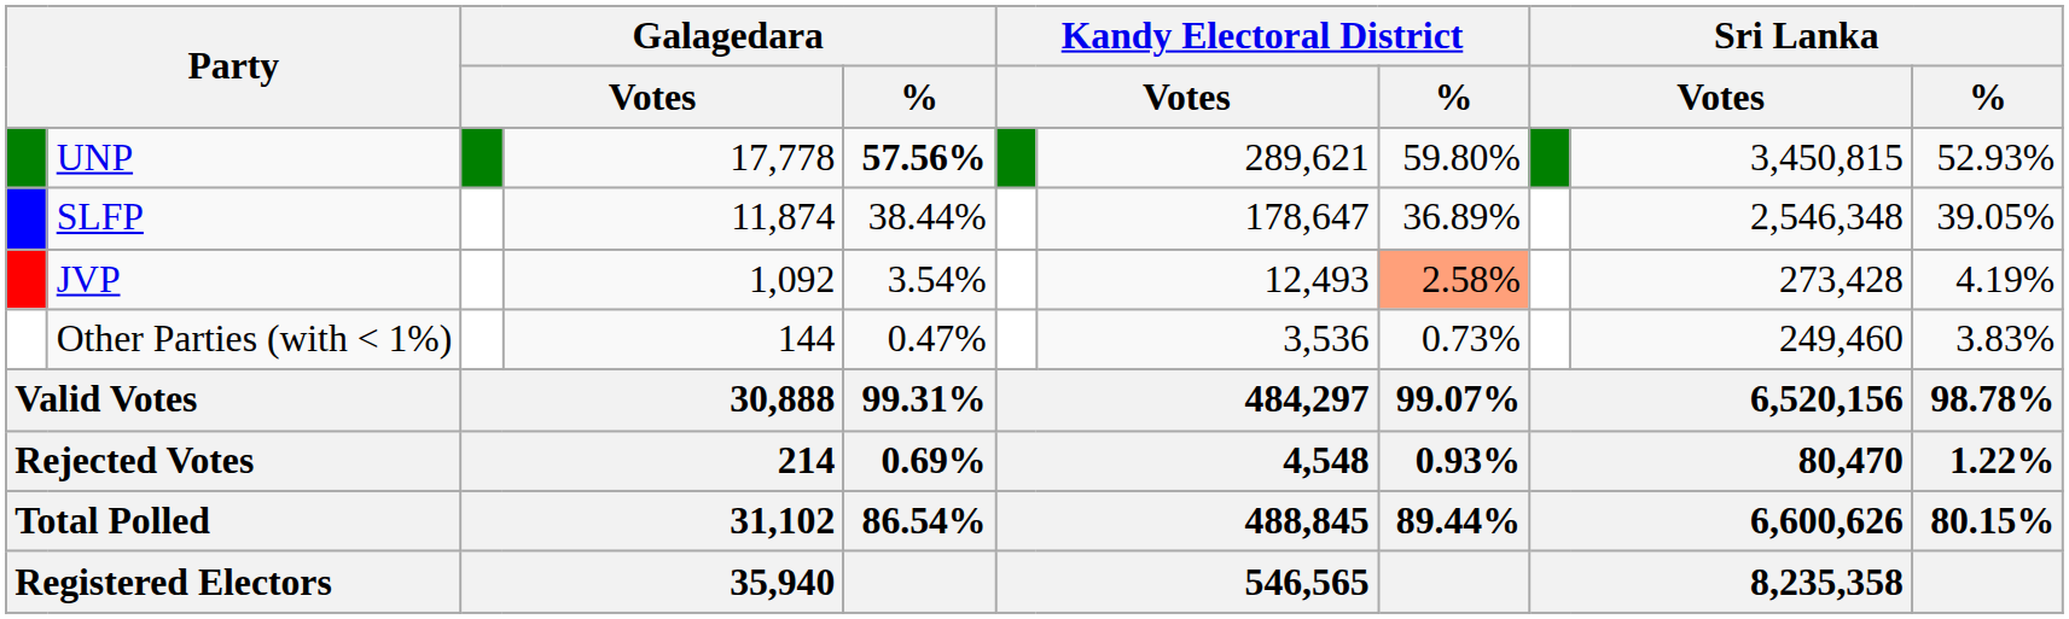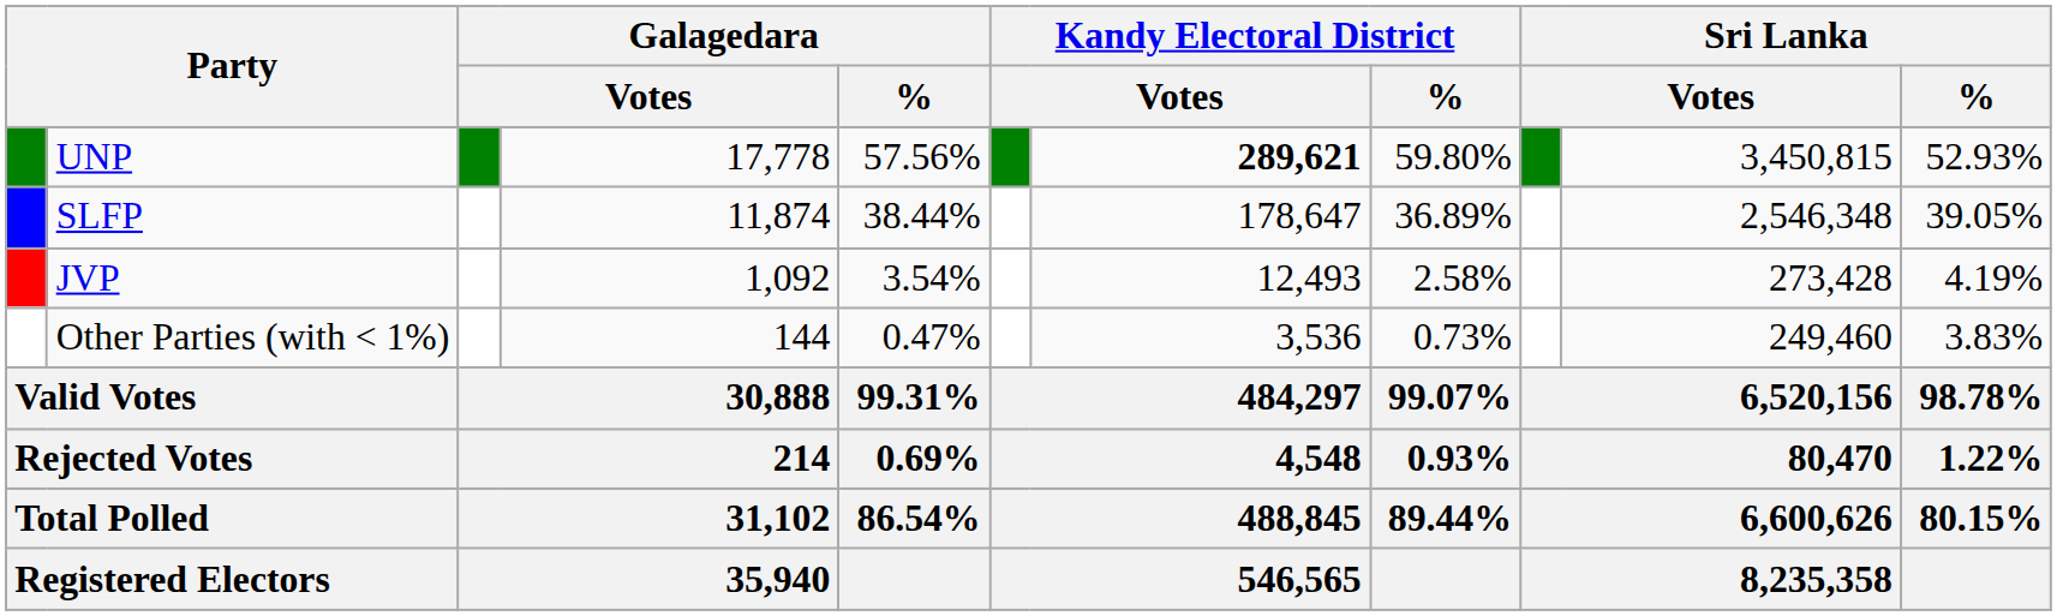UNP | Galagedara / %: bold -> normal
UNP | column 7: normal -> bold
JVP | Kandy Electoral District / %: lightsalmon background -> no background
